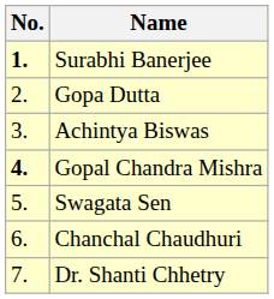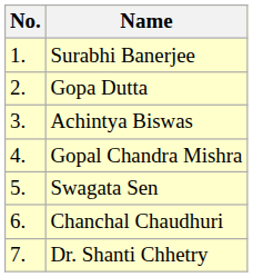Surabhi Banerjee | No.: bold -> normal
Gopal Chandra Mishra | No.: bold -> normal
